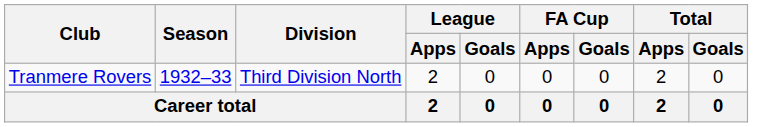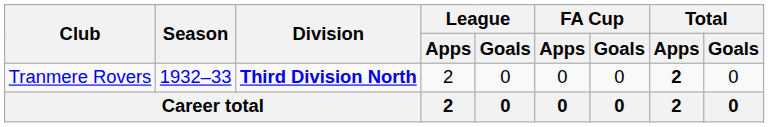Tranmere Rovers | Division: normal -> bold
Tranmere Rovers | Total / Apps: normal -> bold
